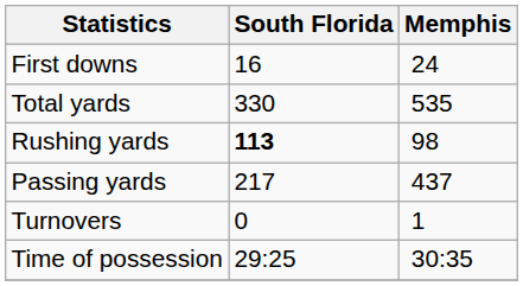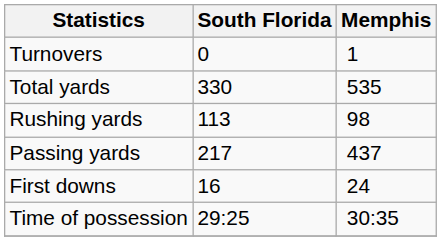rows swapped: First downs <-> Turnovers
Rushing yards | South Florida: bold -> normal
